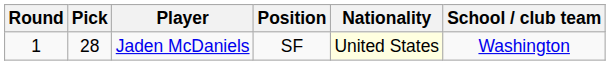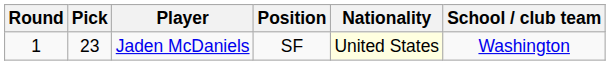Jaden McDaniels | Pick: 28 -> 23
